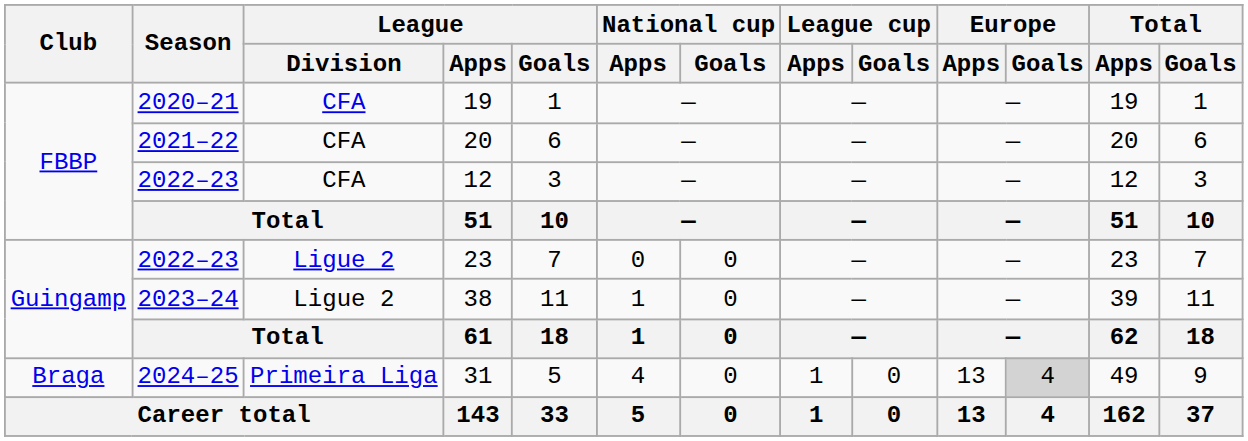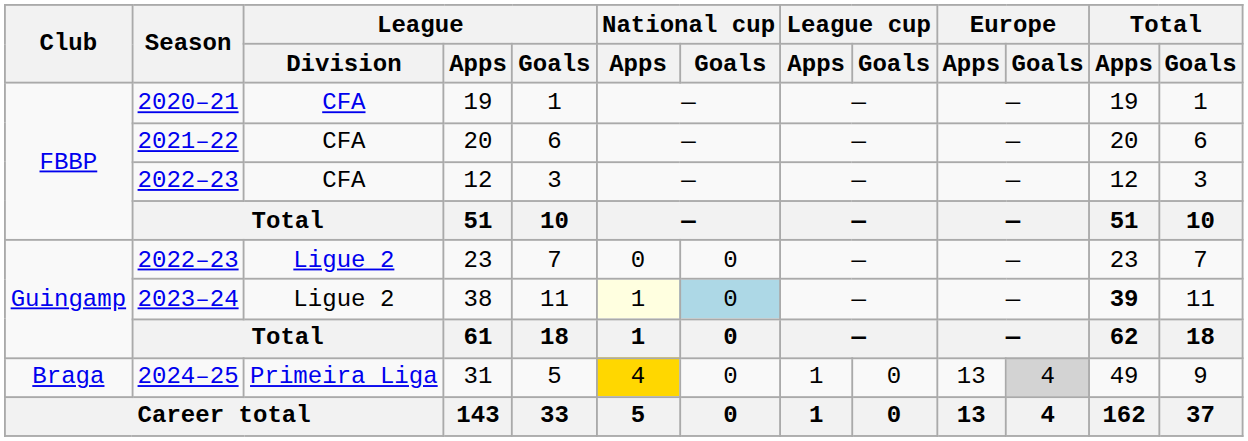38 | National cup / Apps: no background -> lightyellow background
38 | National cup / Goals: no background -> lightblue background
38 | Total / Apps: normal -> bold
31 | National cup / Apps: no background -> gold background
